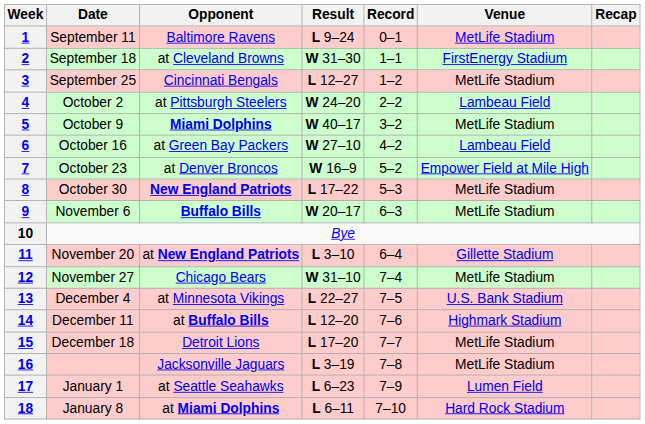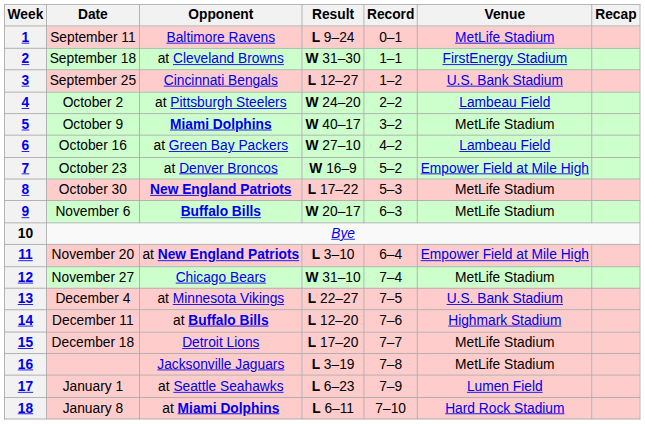3 | Venue: MetLife Stadium -> U.S. Bank Stadium
11 | Venue: Gillette Stadium -> Empower Field at Mile High
